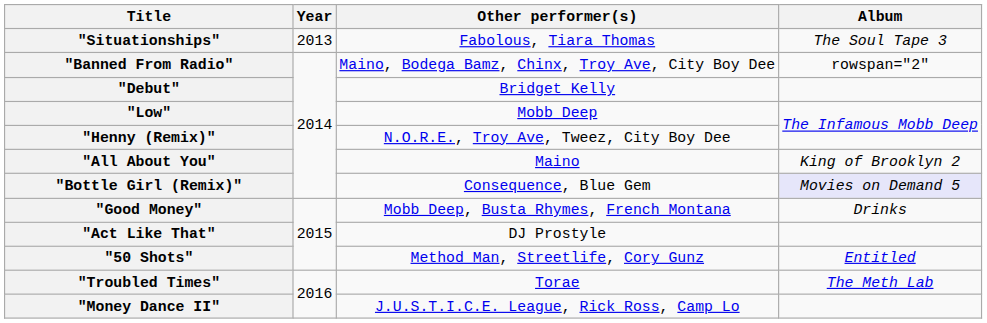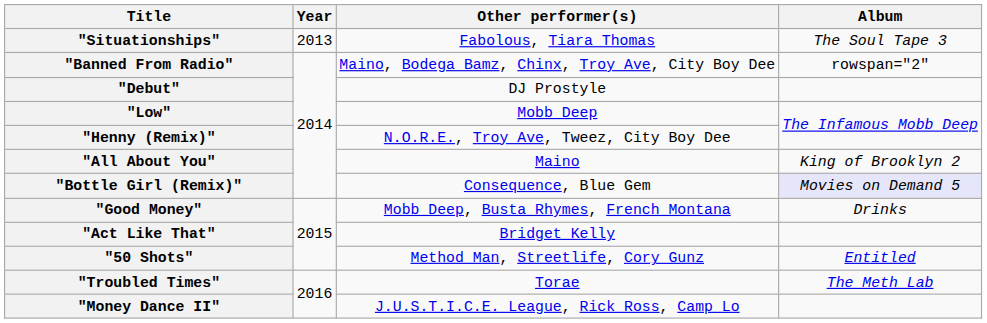"Debut" | Other performer(s): Bridget Kelly -> DJ Prostyle
"Act Like That" | Other performer(s): DJ Prostyle -> Bridget Kelly
